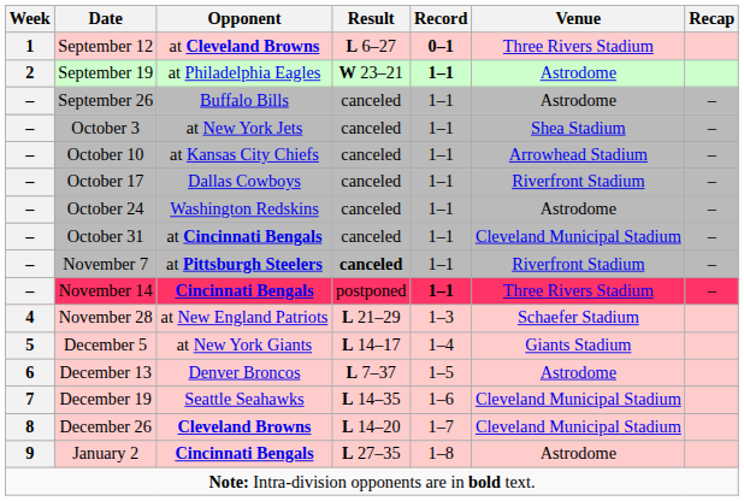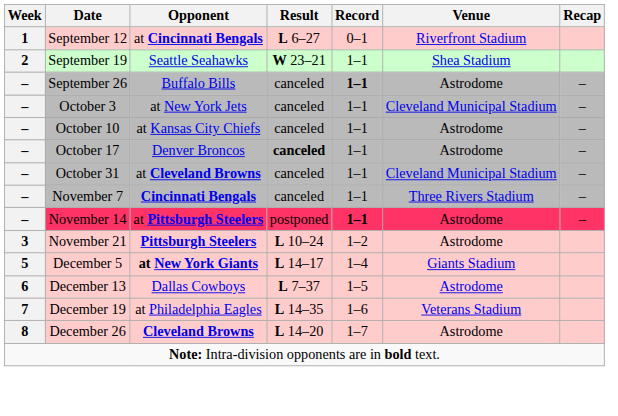September 12 | Opponent: at Cleveland Browns -> at Cincinnati Bengals
September 12 | Record: bold -> normal
September 12 | Venue: Three Rivers Stadium -> Riverfront Stadium
September 19 | Opponent: at Philadelphia Eagles -> Seattle Seahawks
September 19 | Record: bold -> normal
September 19 | Venue: Astrodome -> Shea Stadium
September 26 | Record: normal -> bold
October 3 | Venue: Shea Stadium -> Cleveland Municipal Stadium
October 10 | Venue: Arrowhead Stadium -> Astrodome
October 17 | Opponent: Dallas Cowboys -> Denver Broncos
October 17 | Result: normal -> bold
October 17 | Venue: Riverfront Stadium -> Astrodome
- row: – | October 24 | Washington Redskins | canceled | 1–1 | Astrodome | –
October 31 | Opponent: at Cincinnati Bengals -> at Cleveland Browns
November 7 | Opponent: at Pittsburgh Steelers -> Cincinnati Bengals
November 7 | Result: bold -> normal
November 7 | Venue: Riverfront Stadium -> Three Rivers Stadium
November 14 | Opponent: Cincinnati Bengals -> at Pittsburgh Steelers
November 14 | Venue: Three Rivers Stadium -> Astrodome
+ row: 3 | November 21 | Pittsburgh Steelers | L 10–24 | 1–2 | Astrodome
- row: 4 | November 28 | at New England Patriots | L 21–29 | 1–3 | Schaefer Stadium
December 5 | Opponent: normal -> bold
December 13 | Opponent: Denver Broncos -> Dallas Cowboys
December 19 | Opponent: Seattle Seahawks -> at Philadelphia Eagles
December 19 | Venue: Cleveland Municipal Stadium -> Veterans Stadium
December 26 | Venue: Cleveland Municipal Stadium -> Astrodome
- row: 9 | January 2 | Cincinnati Bengals | L 27–35 | 1–8 | Astrodome
